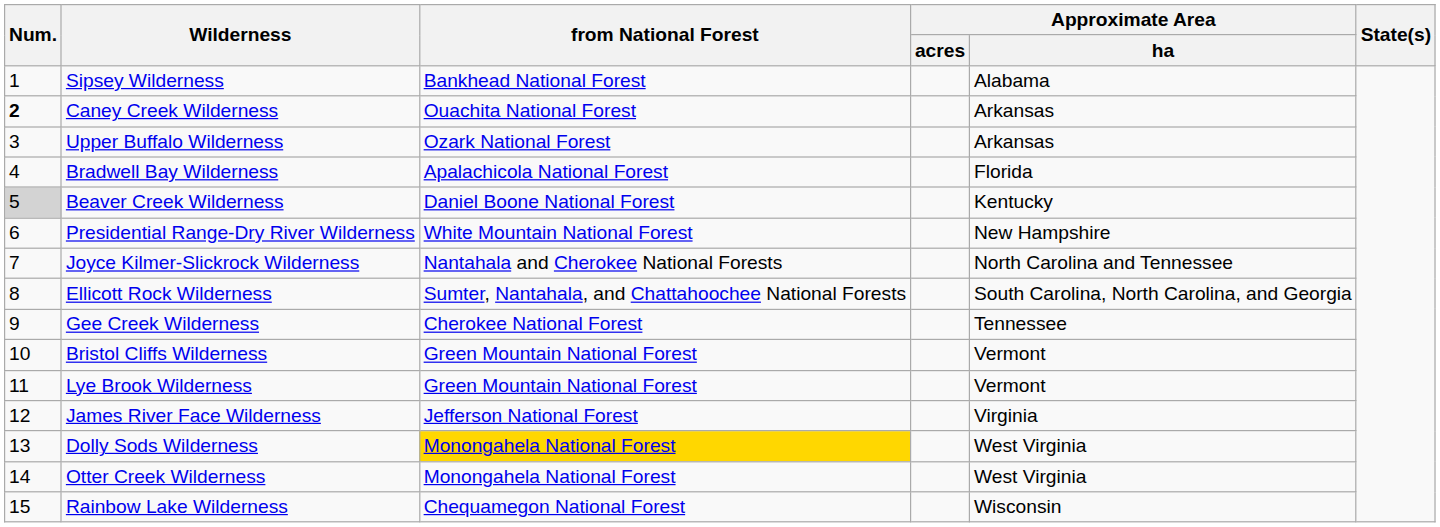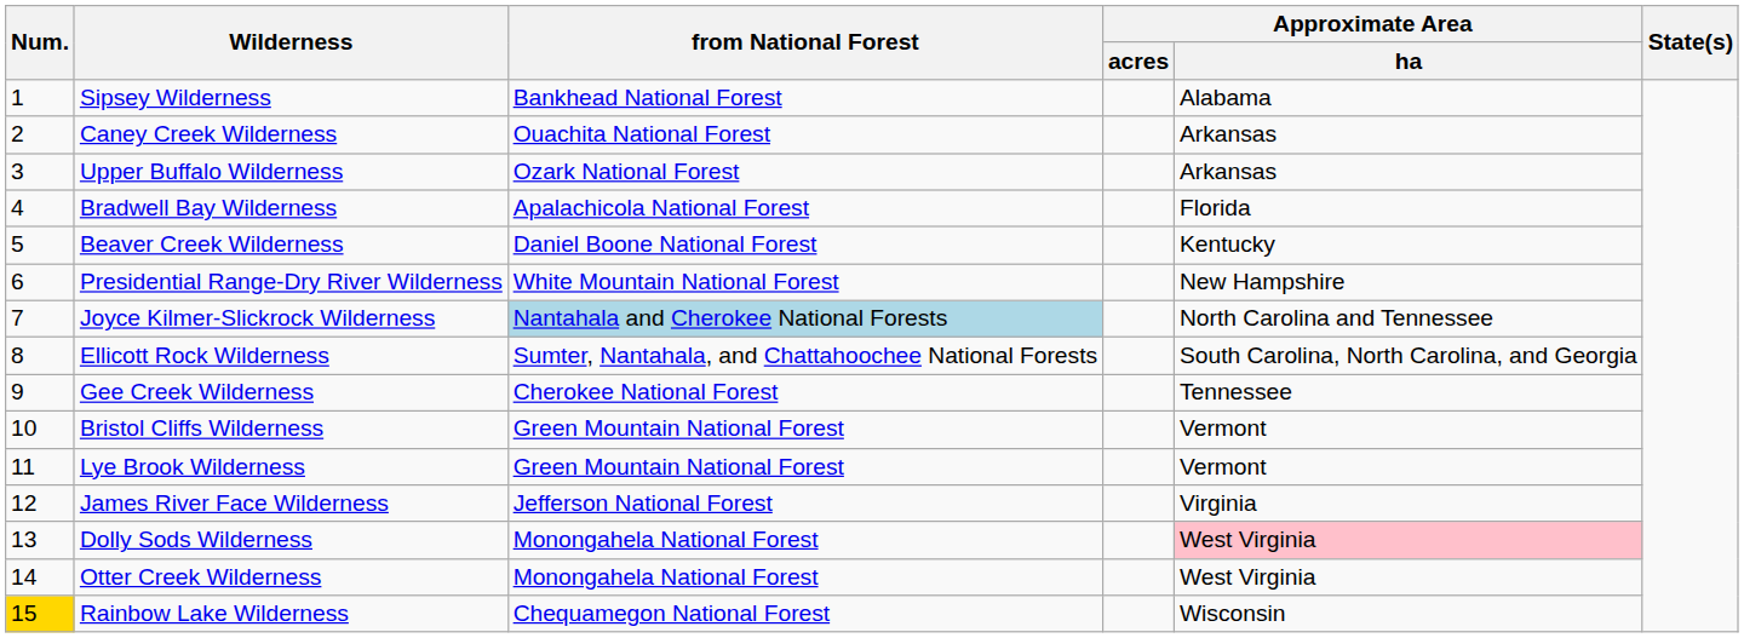Caney Creek Wilderness | Num.: bold -> normal
Beaver Creek Wilderness | Num.: lightgrey background -> no background
Joyce Kilmer-Slickrock Wilderness | from National Forest: no background -> lightblue background
Dolly Sods Wilderness | from National Forest: gold background -> no background
Dolly Sods Wilderness | Approximate Area / ha: no background -> pink background
Rainbow Lake Wilderness | Num.: no background -> gold background
